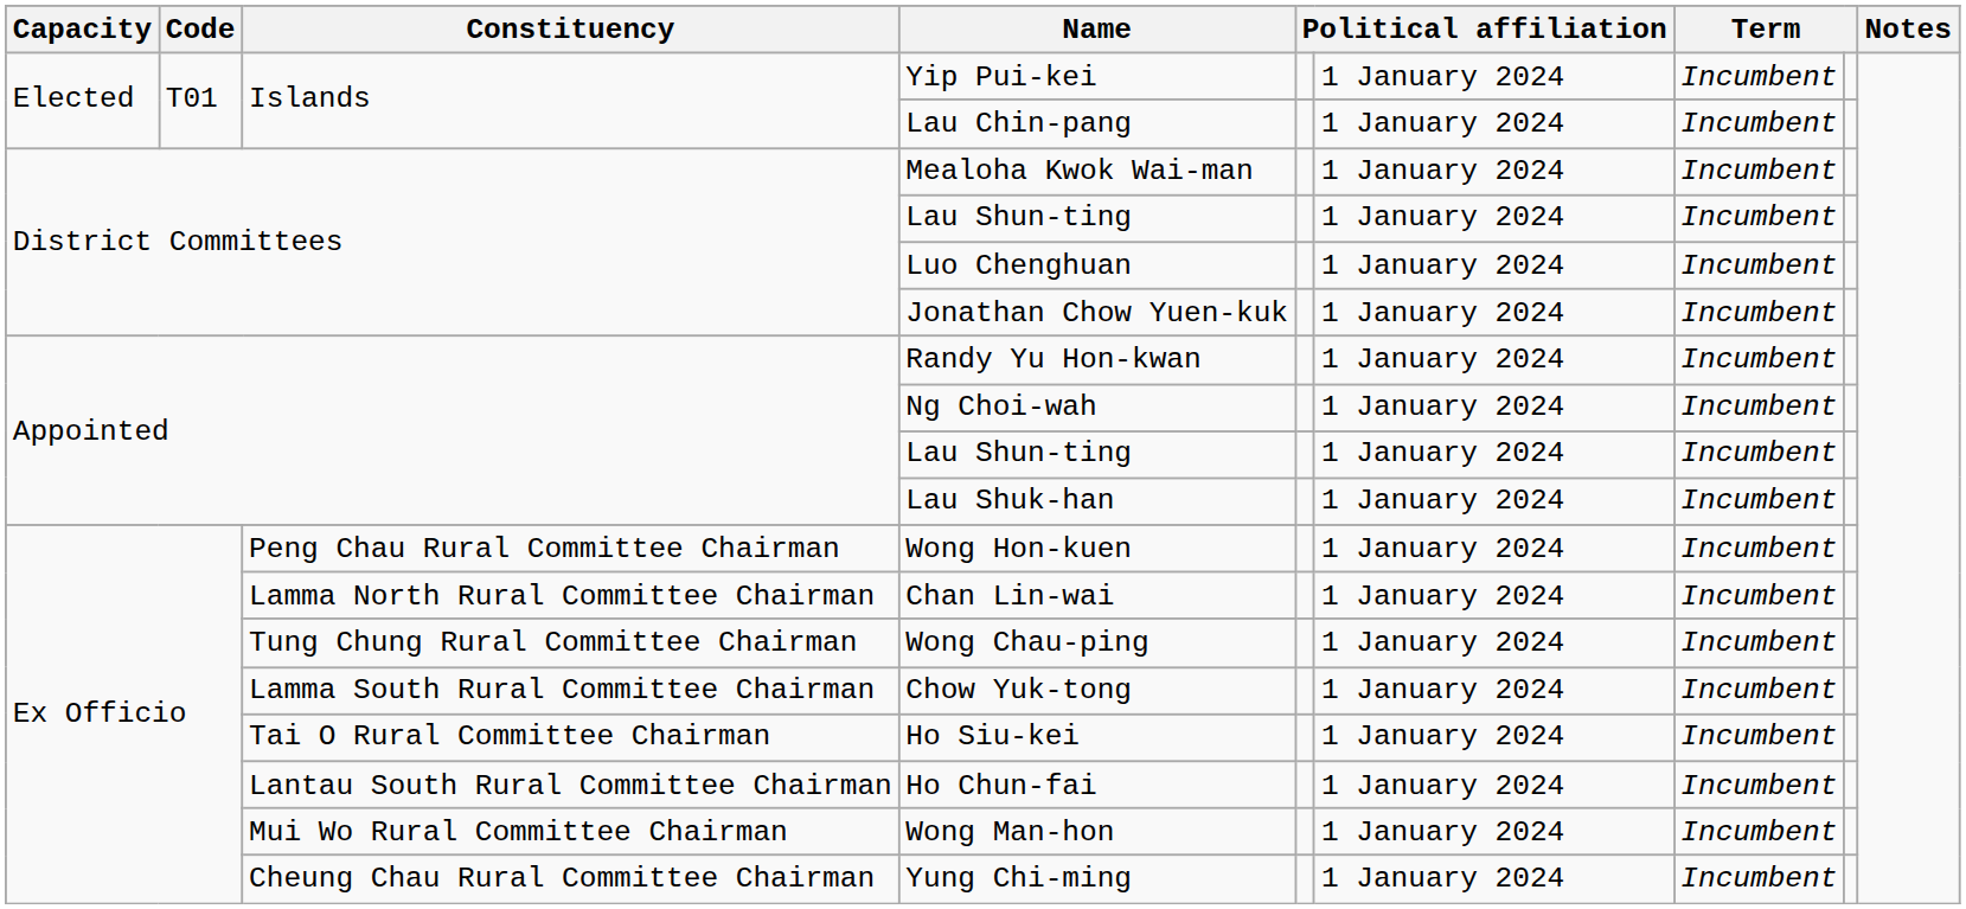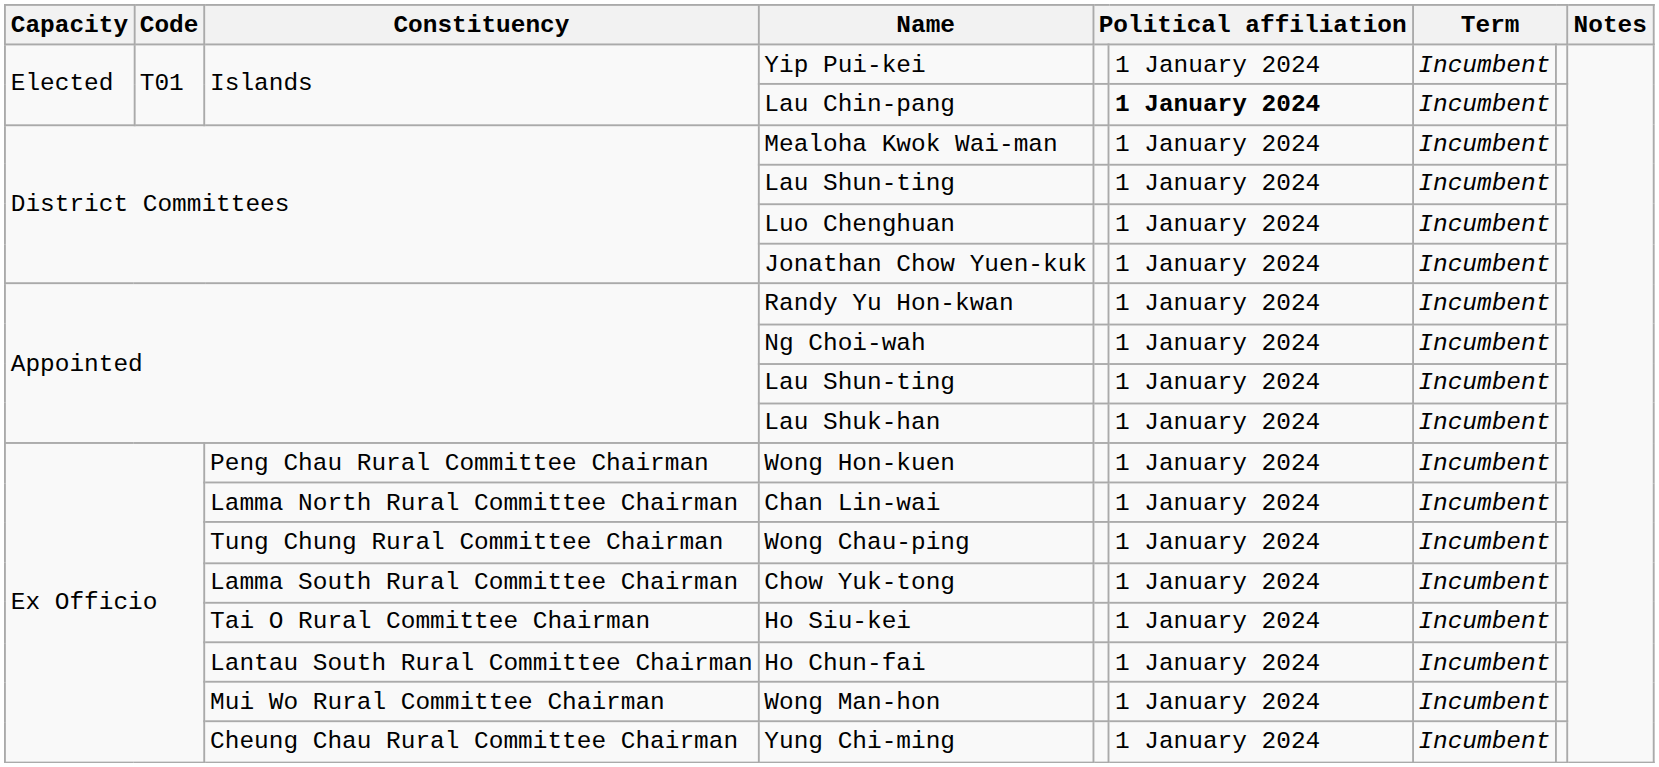Lau Chin-pang | column 6: normal -> bold
